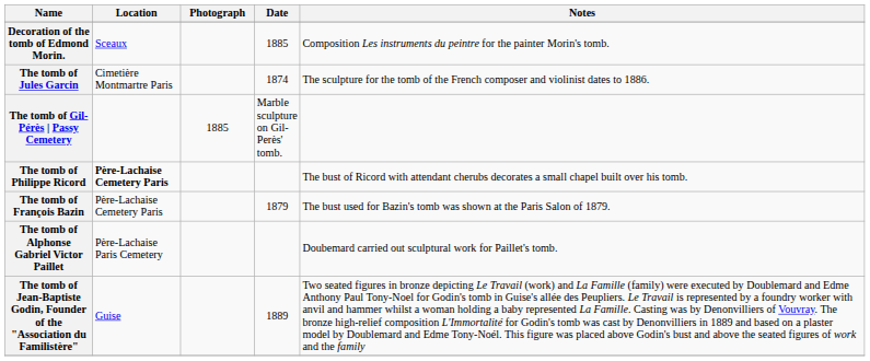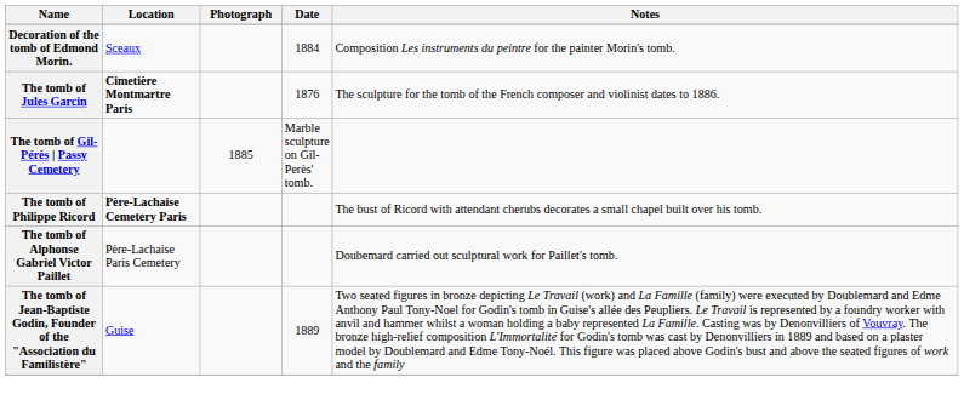Decoration of the tomb of Edmond Morin. | Date: 1885 -> 1884
The tomb of Jules Garcin | Location: normal -> bold
The tomb of Jules Garcin | Date: 1874 -> 1876
- row: The tomb of François Bazin | Père-Lachaise Cemetery Paris | 1879 | The bust used for Bazin's tomb was shown at the Paris Salon of 1879.
